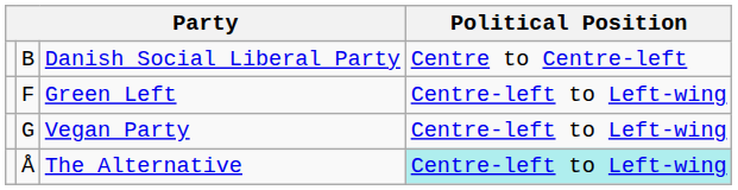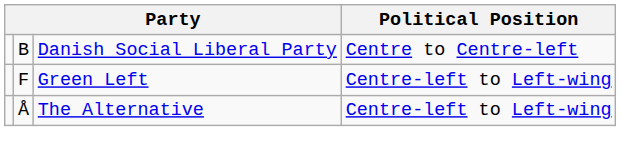- row: G | Vegan Party | Centre-left to Left-wing
The Alternative | Political Position: paleturquoise background -> no background
